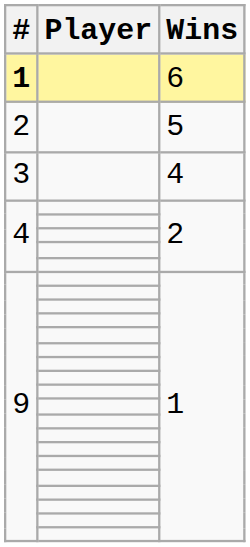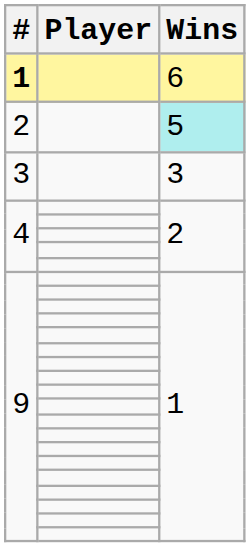row 3 | Wins: no background -> paleturquoise background
row 4 | Wins: 4 -> 3
